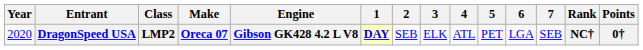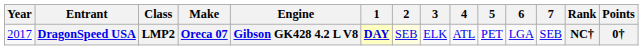DragonSpeed USA | Year: 2020 -> 2017
DragonSpeed USA | 2: no background -> lightyellow background
